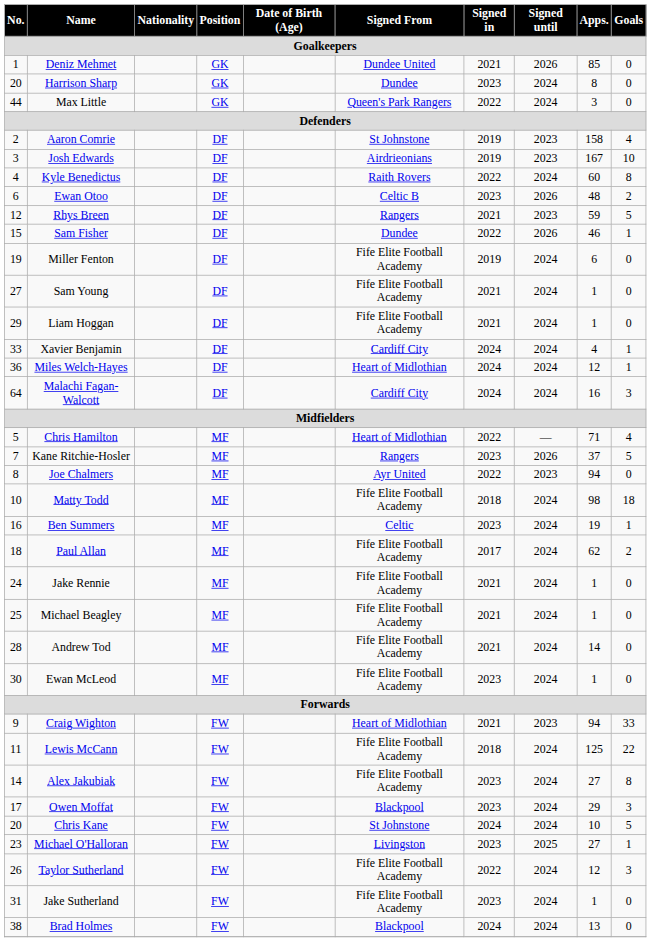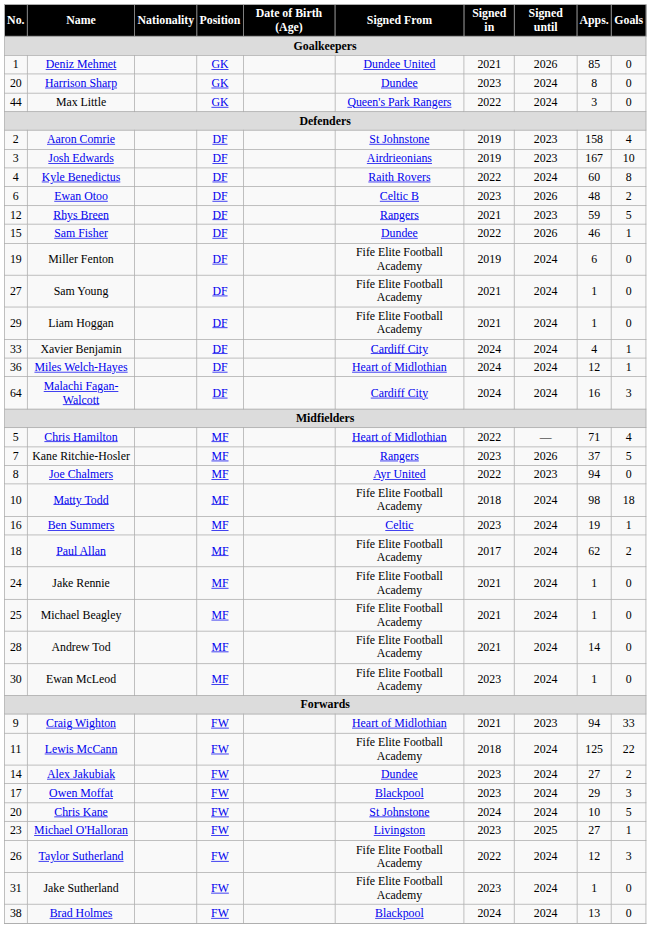Alex Jakubiak | Signed From: Fife Elite Football Academy -> Dundee
Alex Jakubiak | Goals: 8 -> 2
